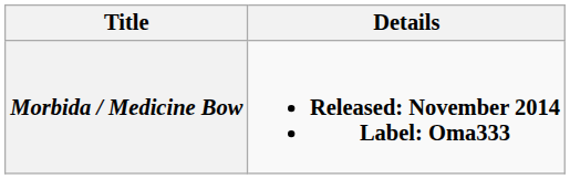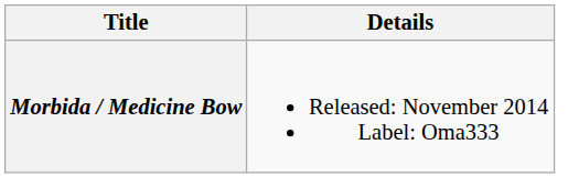Morbida / Medicine Bow | Details: bold -> normal
